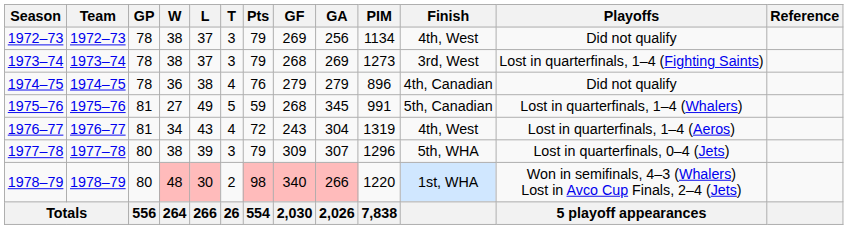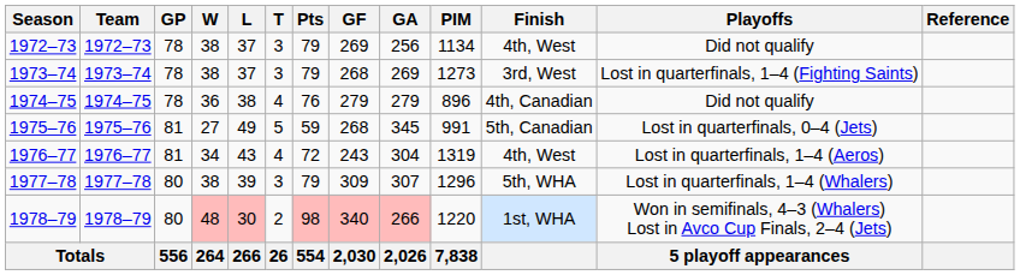row 5 | Playoffs: Lost in quarterfinals, 1–4 (Whalers) -> Lost in quarterfinals, 0–4 (Jets)
row 7 | Playoffs: Lost in quarterfinals, 0–4 (Jets) -> Lost in quarterfinals, 1–4 (Whalers)
